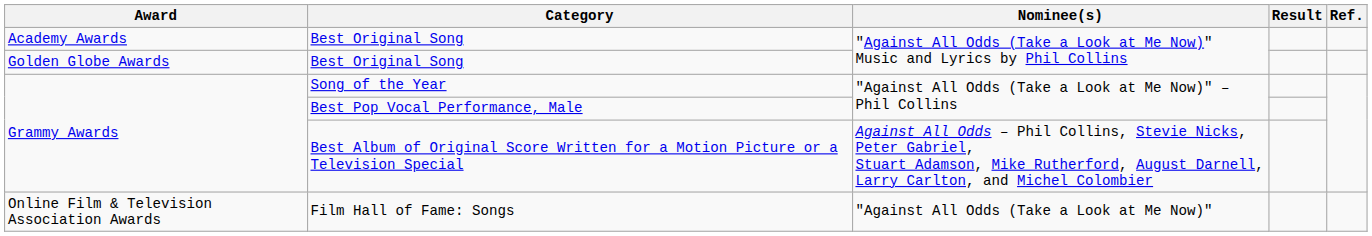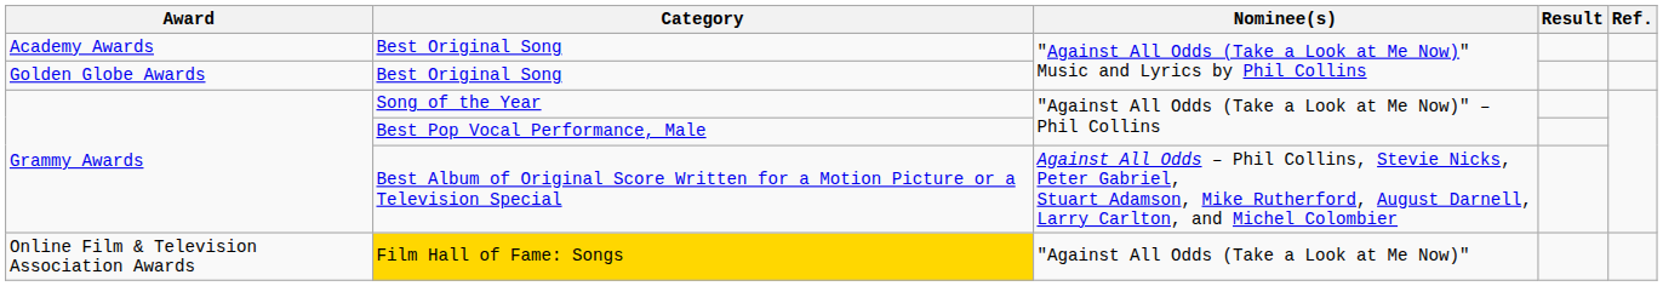row 7 | Category: no background -> gold background
